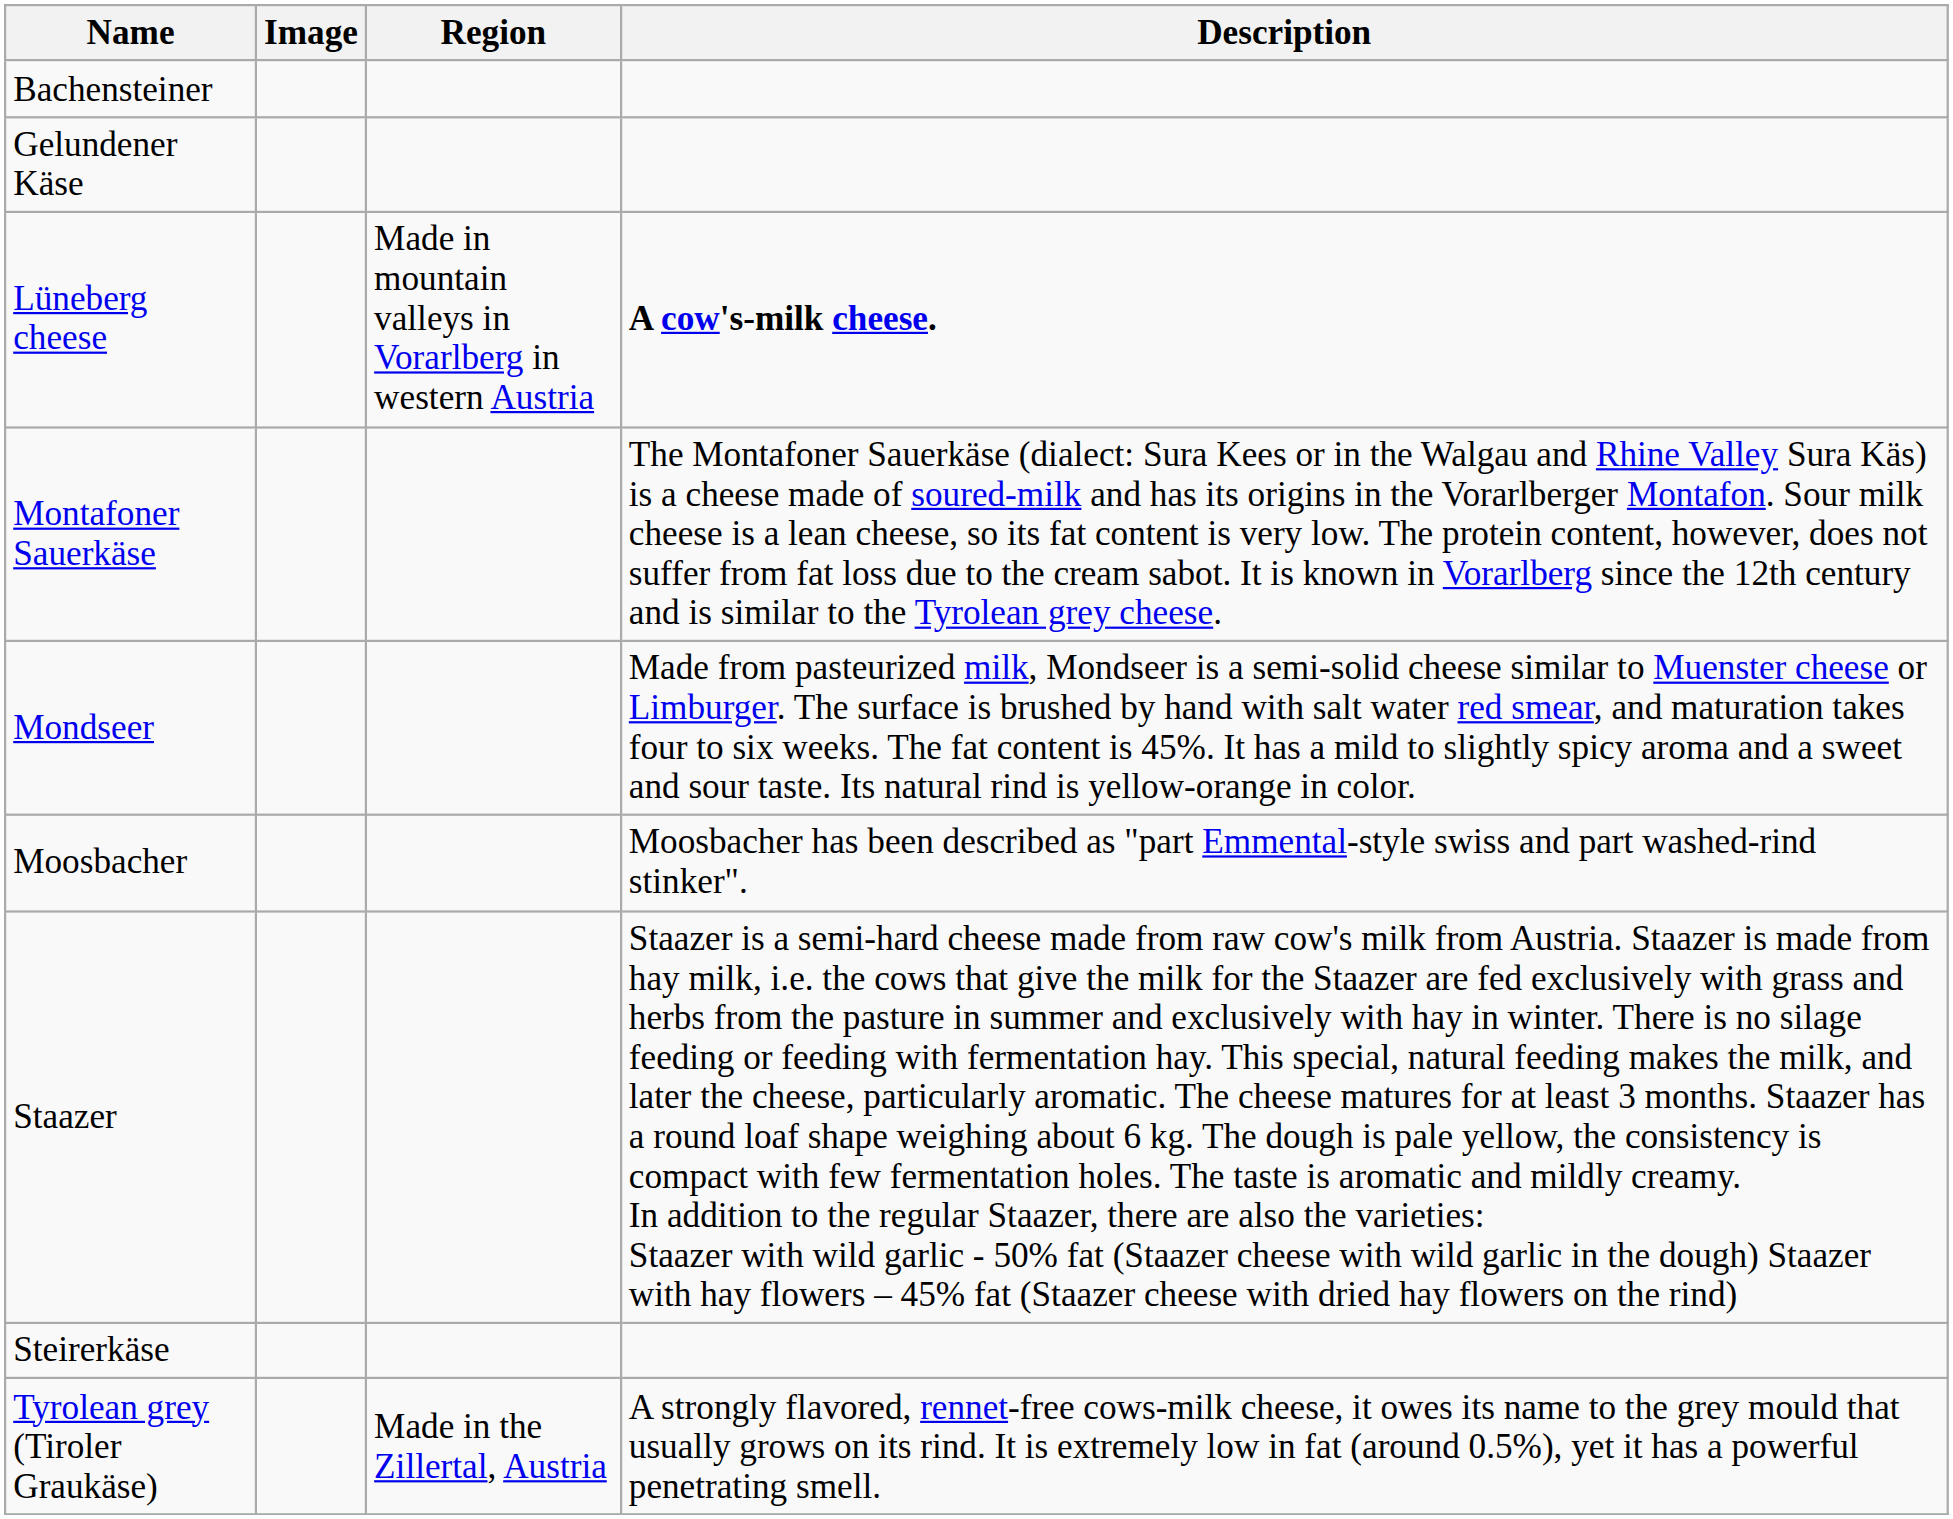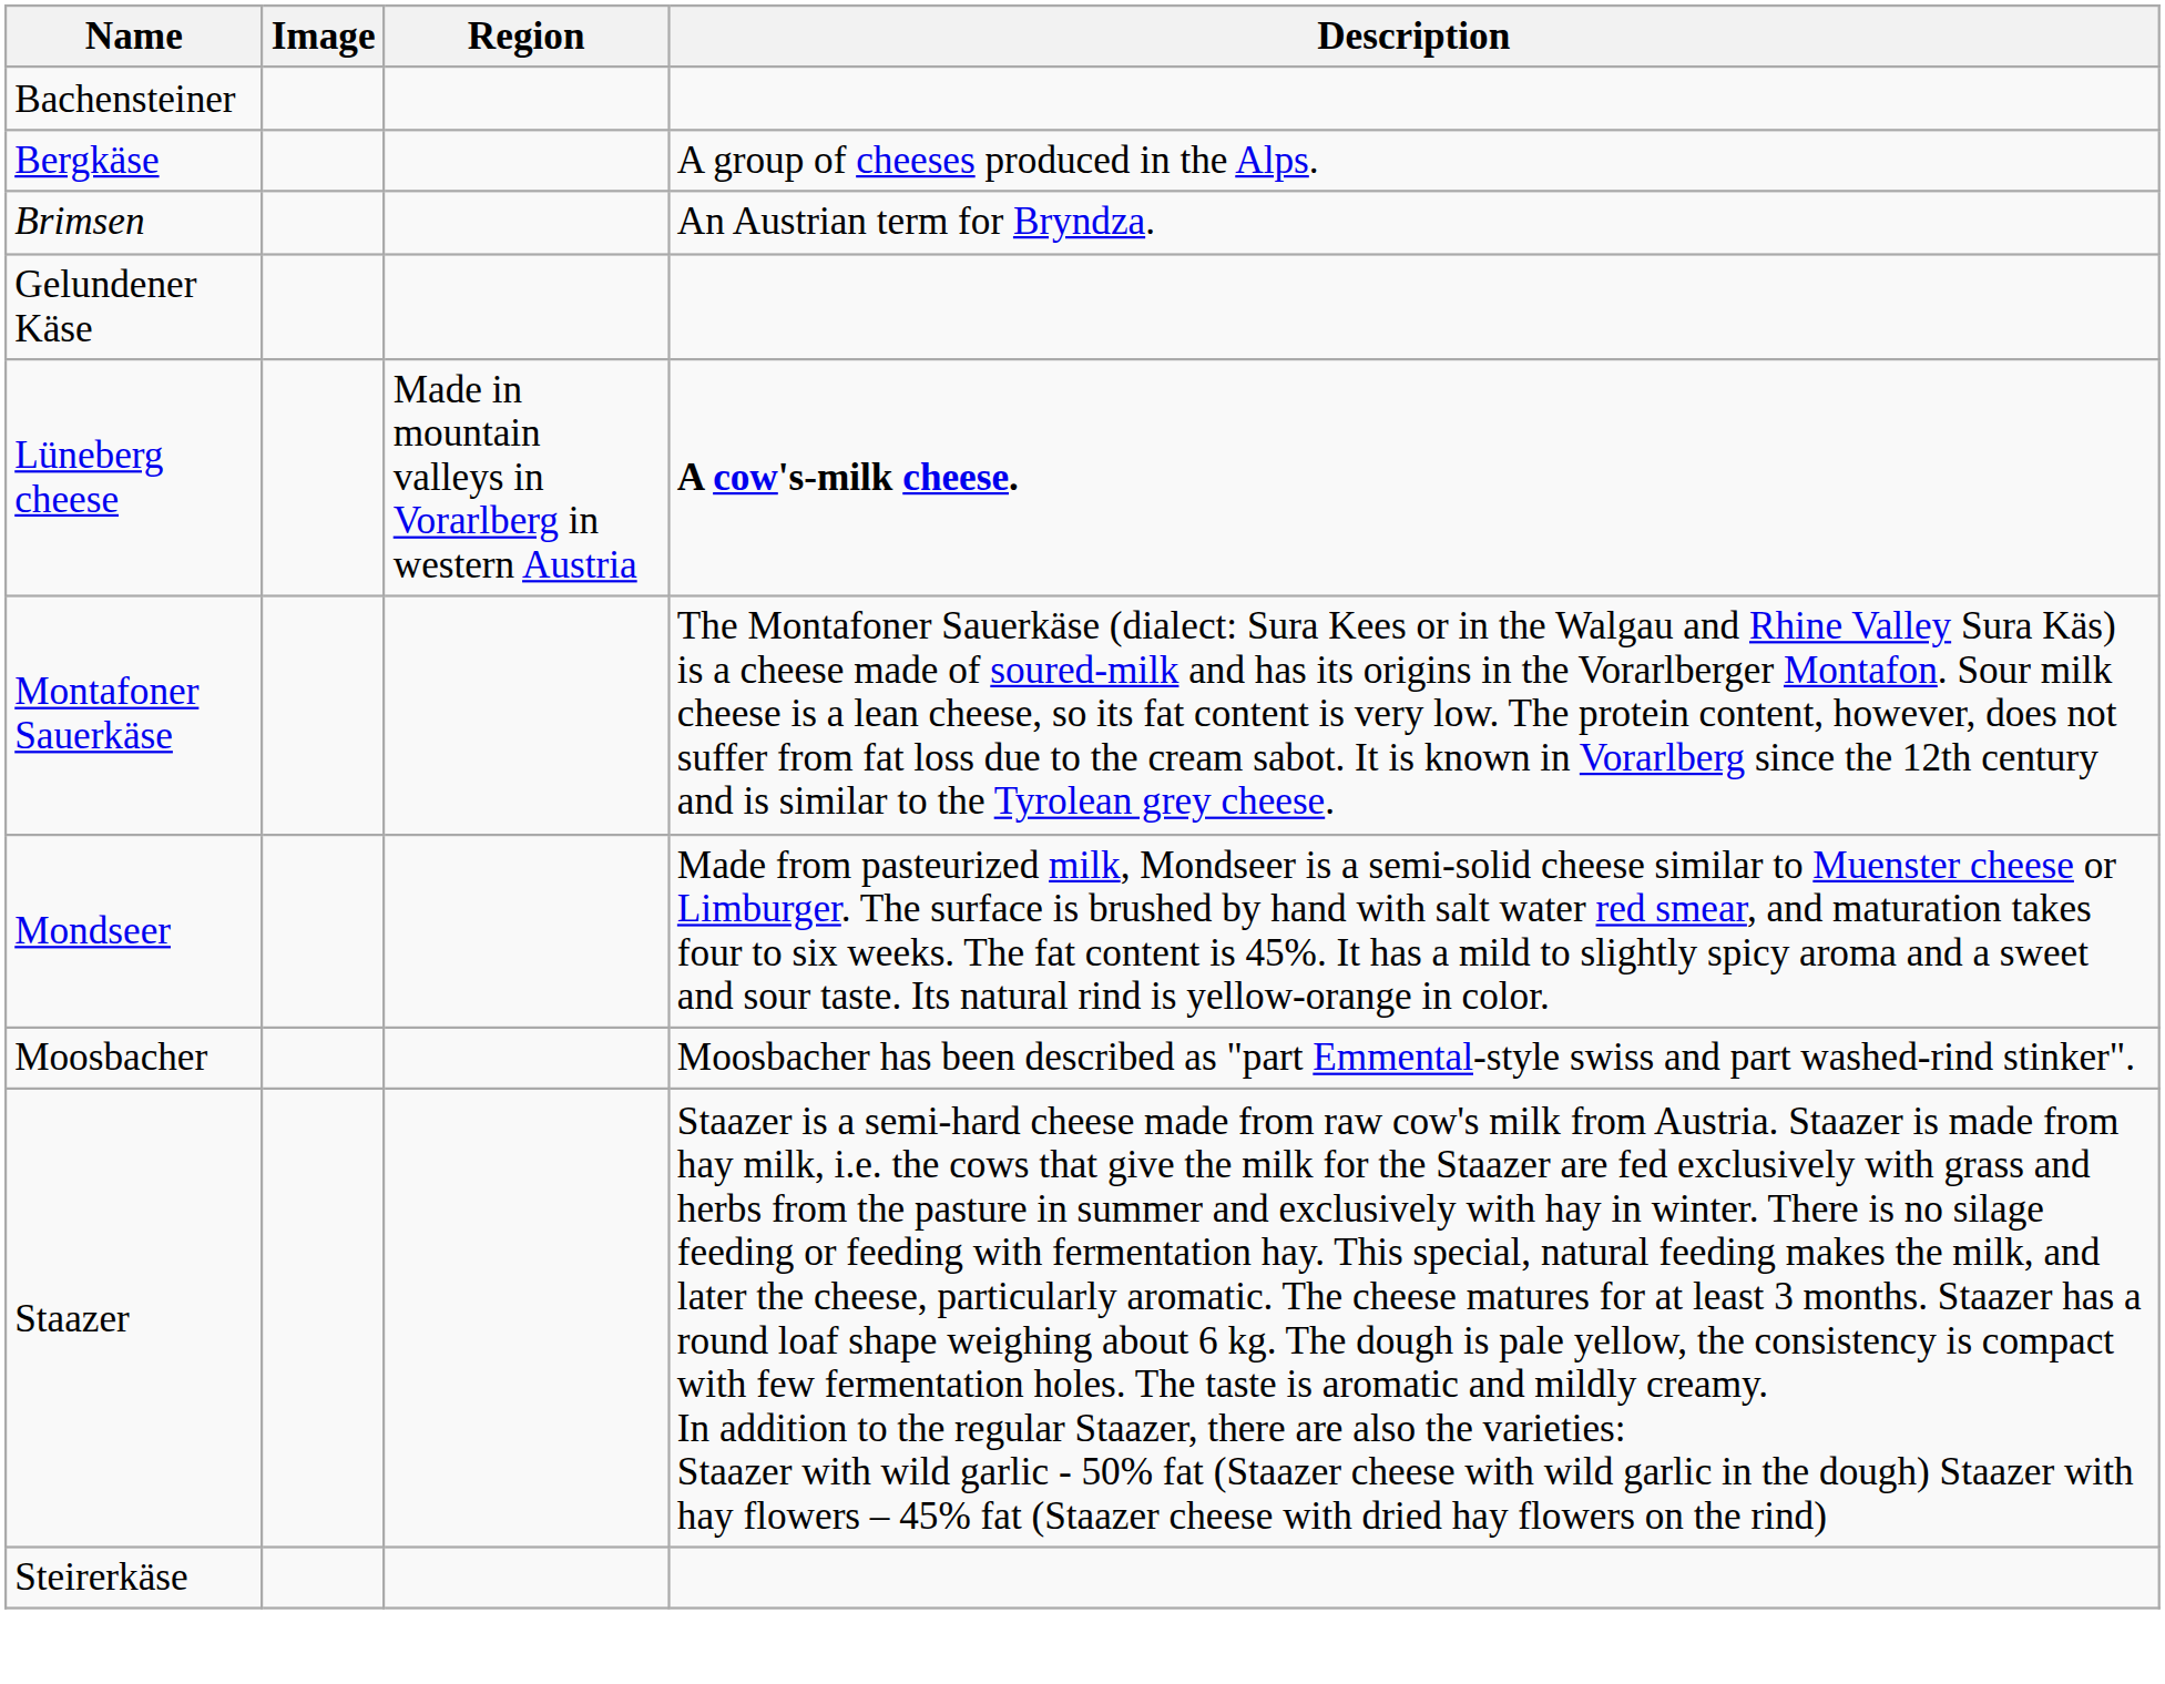+ row: Bergkäse | A group of cheeses produced in the Alps.
+ row: Brimsen | An Austrian term for Bryndza.
- row: Tyrolean grey (Tiroler Graukäse) | Made in the Zillertal, Austria | A strongly flavored, rennet-free cows-milk cheese, it owes its name to the grey mould that usually grows on its rind. It is extremely low in fat (around 0.5%), yet it has a powerful penetrating smell.
